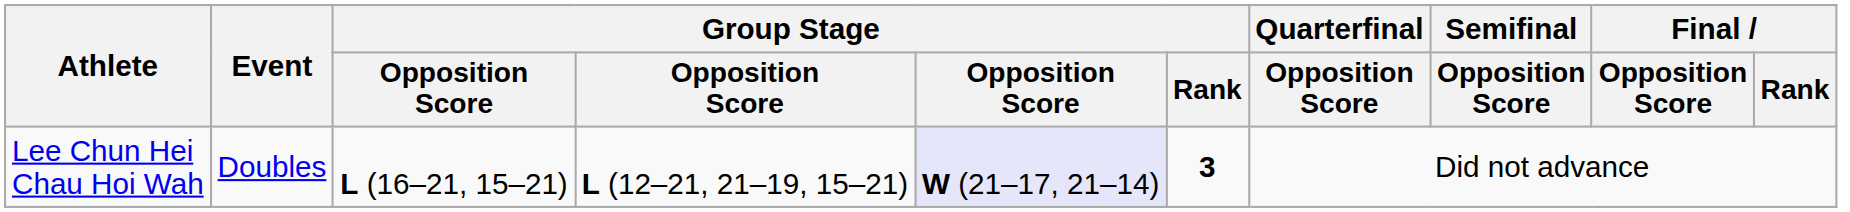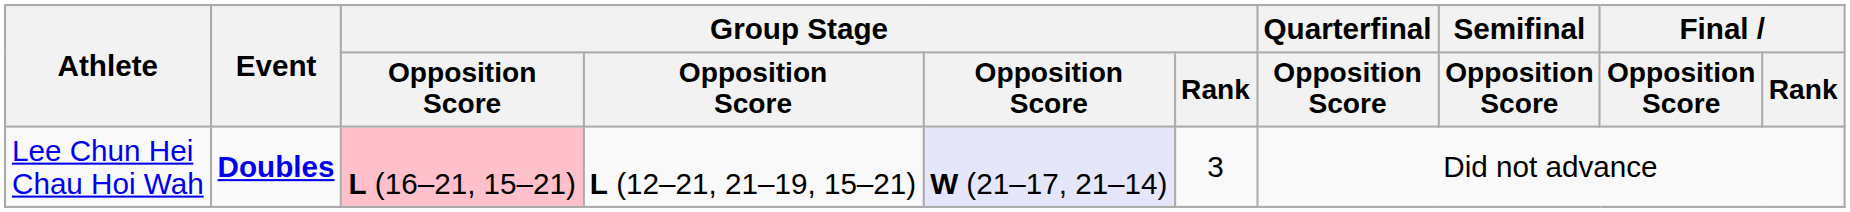Lee Chun Hei Chau Hoi Wah | Event: normal -> bold
Lee Chun Hei Chau Hoi Wah | column 3: no background -> pink background
Lee Chun Hei Chau Hoi Wah | Group Stage / Rank: bold -> normal
